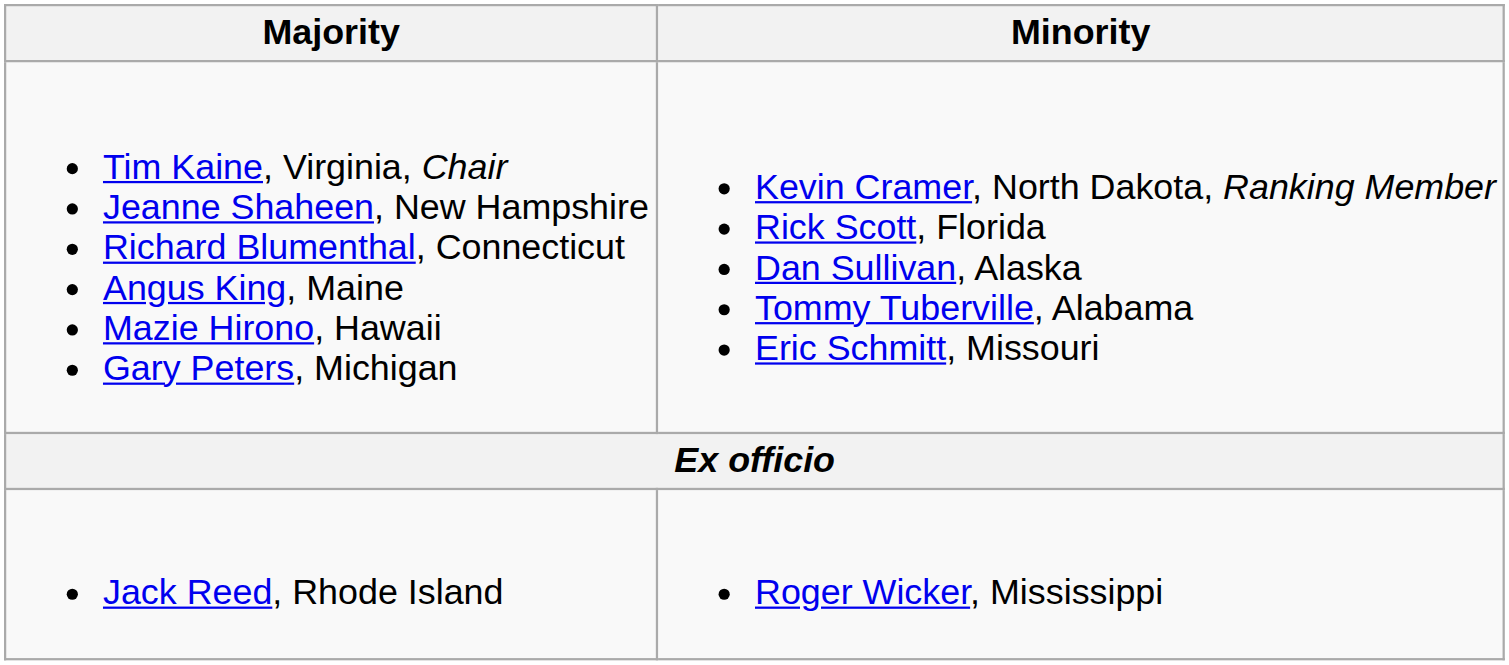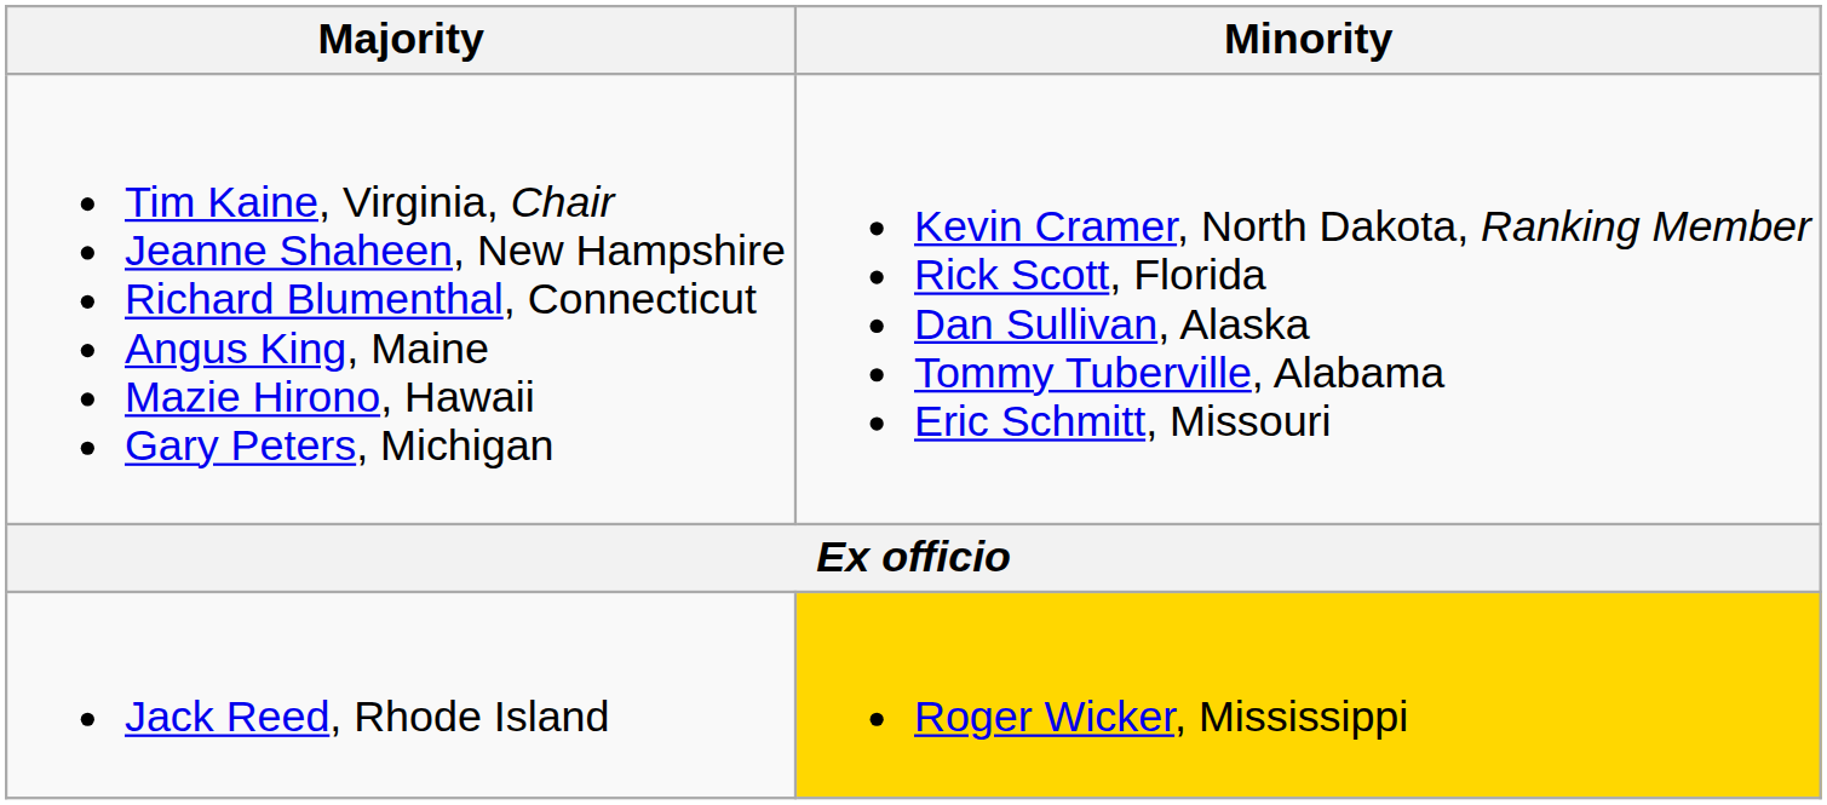Jack Reed, Rhode Island | Minority: no background -> gold background
